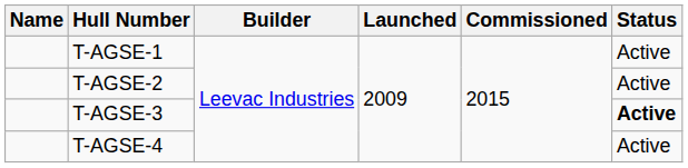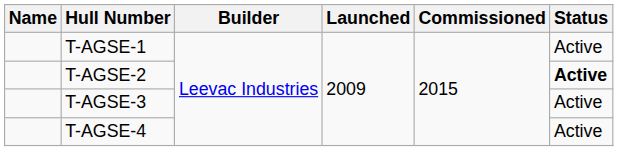T-AGSE-2 | Status: normal -> bold
T-AGSE-3 | Status: bold -> normal
